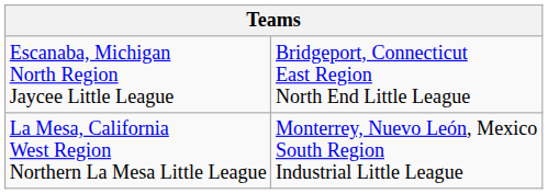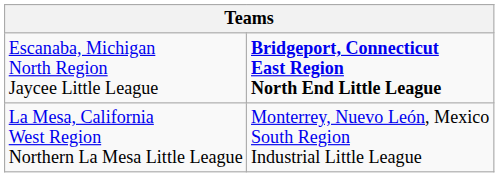Escanaba, Michigan North Region Jaycee Little League | column 2: normal -> bold
